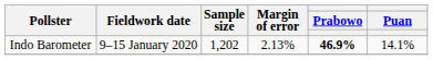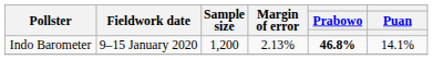Indo Barometer | Sample size: 1,202 -> 1,200
Indo Barometer | Prabowo: 46.9% -> 46.8%
